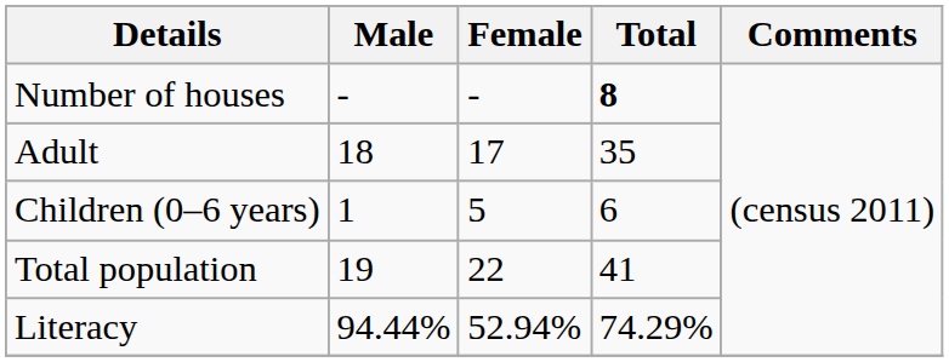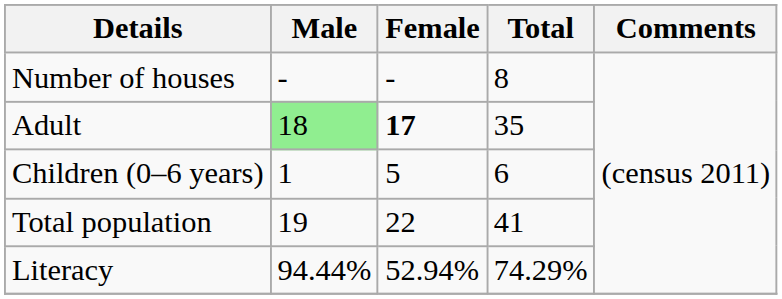Number of houses | Total: bold -> normal
Adult | Male: no background -> lightgreen background
Adult | Female: normal -> bold
